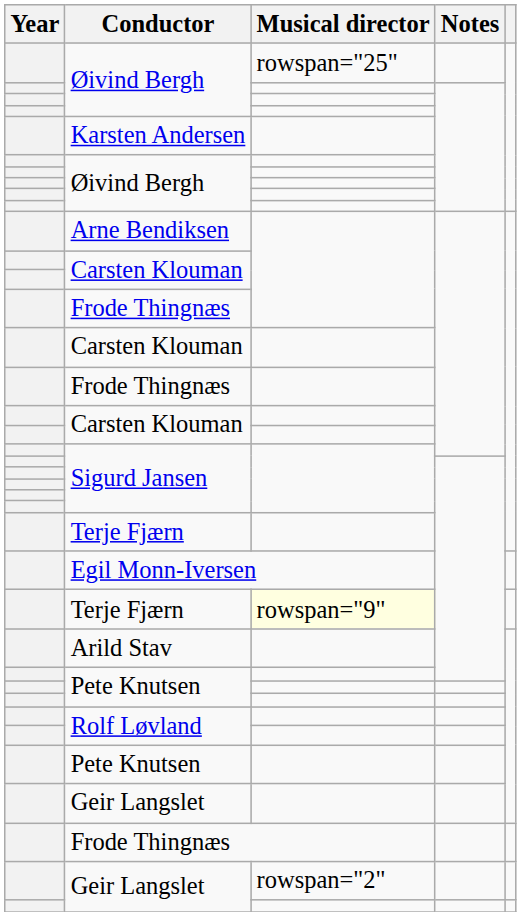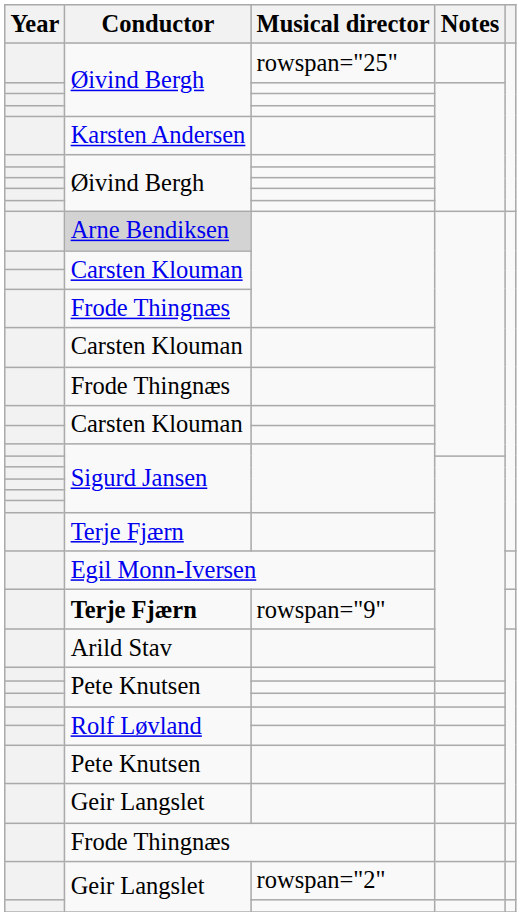Arne Bendiksen | Conductor: no background -> lightgrey background
Terje Fjærn / rowspan="9" | Conductor: normal -> bold
Terje Fjærn / rowspan="9" | Musical director: lightyellow background -> no background
